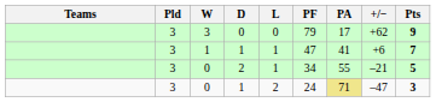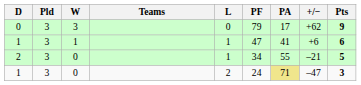columns swapped: Teams <-> D
row 3 | Pts: 7 -> 6
